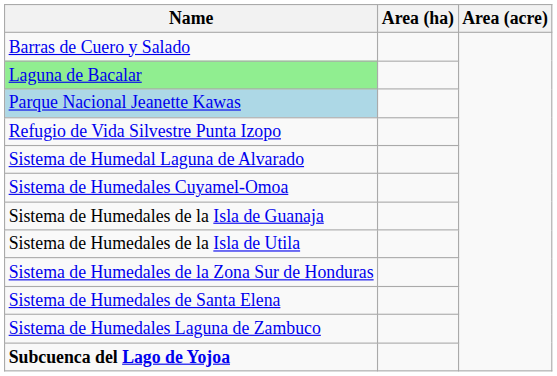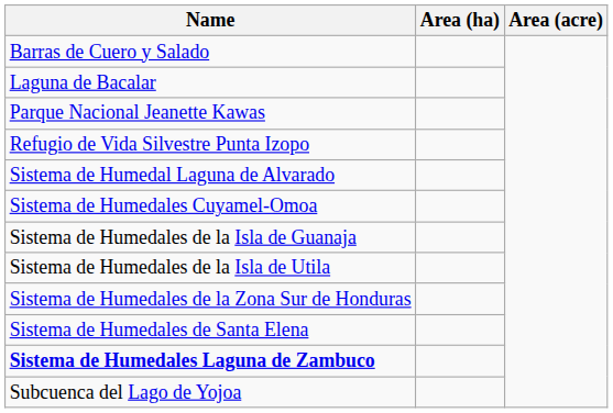Laguna de Bacalar | Name: lightgreen background -> no background
Parque Nacional Jeanette Kawas | Name: lightblue background -> no background
Sistema de Humedales Laguna de Zambuco | Name: normal -> bold
Subcuenca del Lago de Yojoa | Name: bold -> normal
